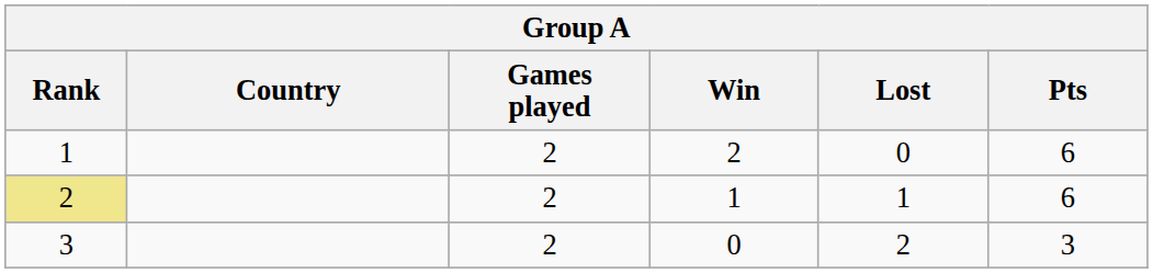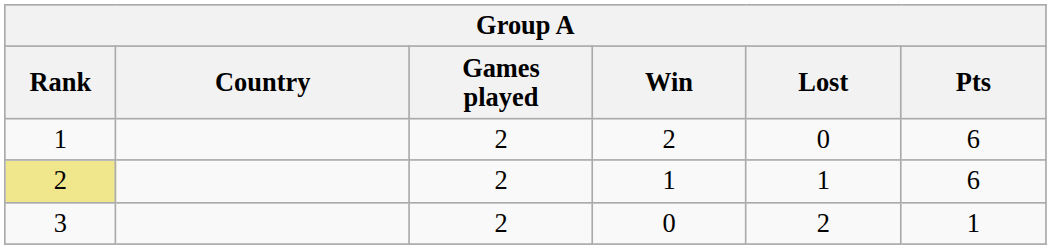row 5 | Pts: 3 -> 1
